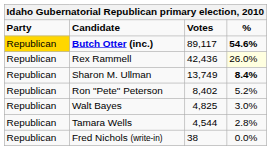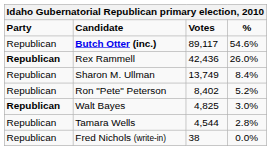Butch Otter (inc.) | Party: gold background -> no background
Butch Otter (inc.) | %: bold -> normal
Rex Rammell | Party: normal -> bold
Rex Rammell | %: lightyellow background -> no background
Sharon M. Ullman | %: bold -> normal
Walt Bayes | Party: normal -> bold
